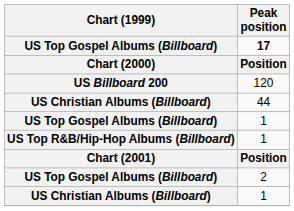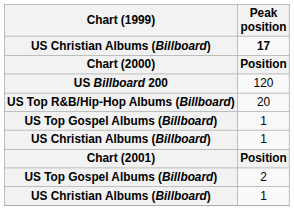row 2 | Chart (1999): US Top Gospel Albums (Billboard) -> US Christian Albums (Billboard)
row 5 | Chart (1999): US Christian Albums (Billboard) -> US Top R&B/Hip-Hop Albums (Billboard)
row 5 | Peak position: 44 -> 20
row 7 | Chart (1999): US Top R&B/Hip-Hop Albums (Billboard) -> US Christian Albums (Billboard)
